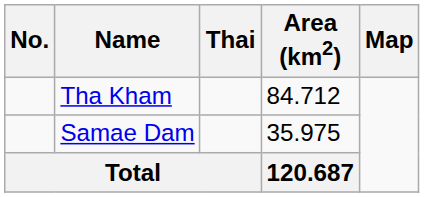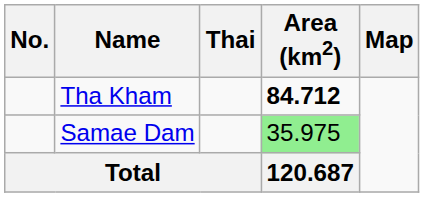Tha Kham | Area (km2): normal -> bold
Samae Dam | Area (km2): no background -> lightgreen background
